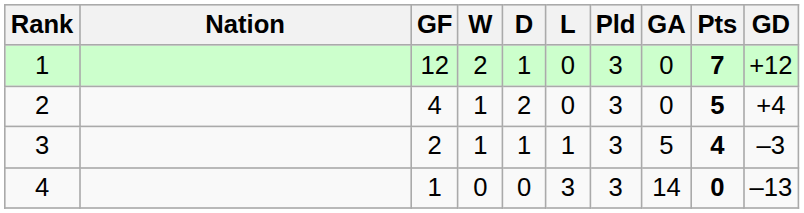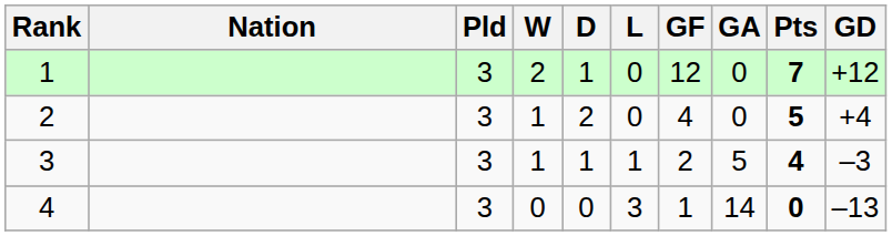columns swapped: Pld <-> GF
